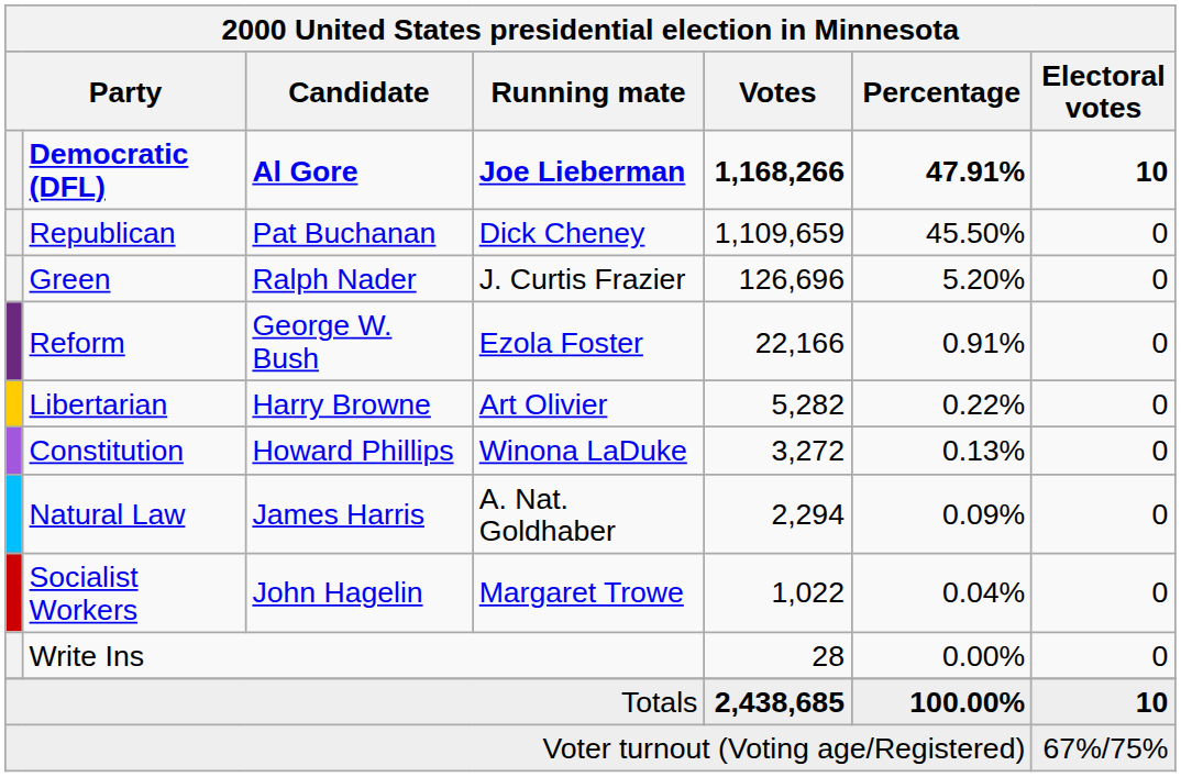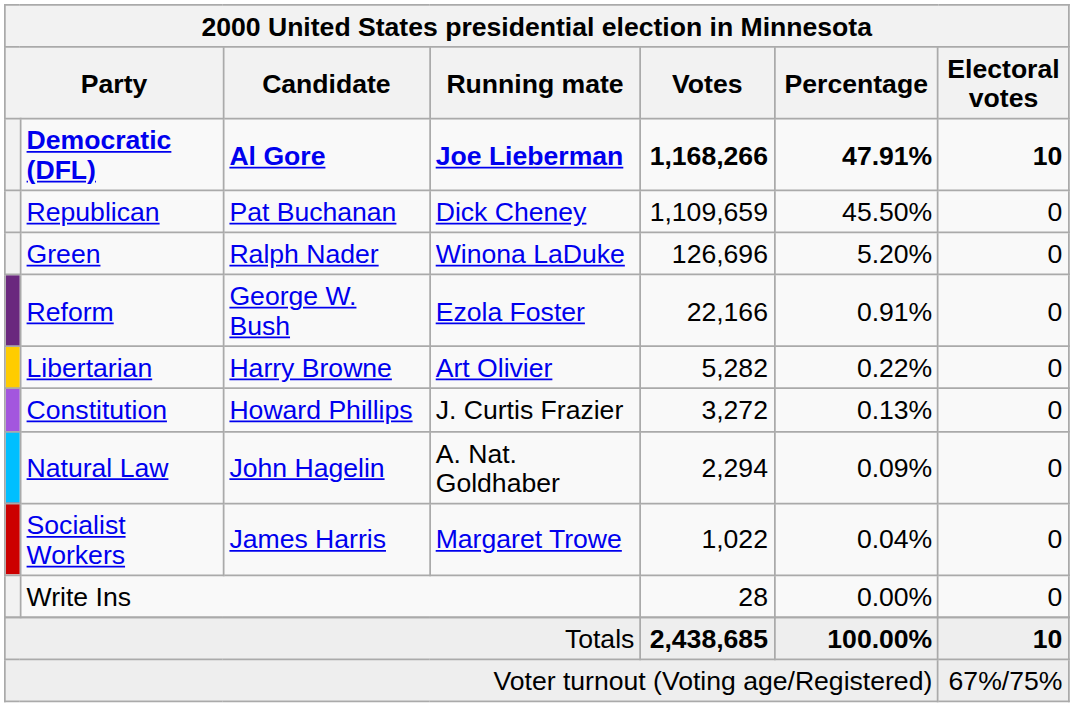Green | Running mate: J. Curtis Frazier -> Winona LaDuke
Constitution | Running mate: Winona LaDuke -> J. Curtis Frazier
Natural Law | Candidate: James Harris -> John Hagelin
Socialist Workers | Candidate: John Hagelin -> James Harris
